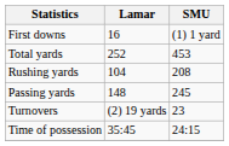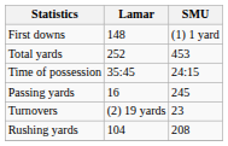First downs | Lamar: 16 -> 148
rows swapped: Rushing yards <-> Time of possession
Passing yards | Lamar: 148 -> 16
